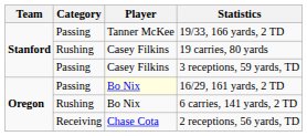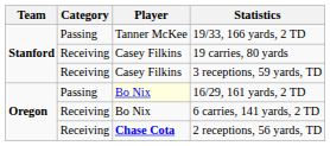19 carries, 80 yards | Category: Rushing -> Receiving
3 receptions, 59 yards, TD | Category: Passing -> Receiving
6 carries, 141 yards, 2 TD | Category: Rushing -> Receiving
2 receptions, 56 yards, TD | Player: normal -> bold
